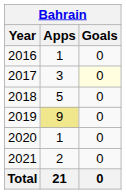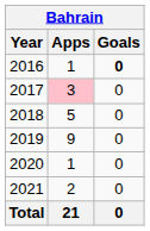2016 | Goals: normal -> bold
2017 | Apps: no background -> pink background
2017 | Goals: lightyellow background -> no background
2019 | Apps: khaki background -> no background
